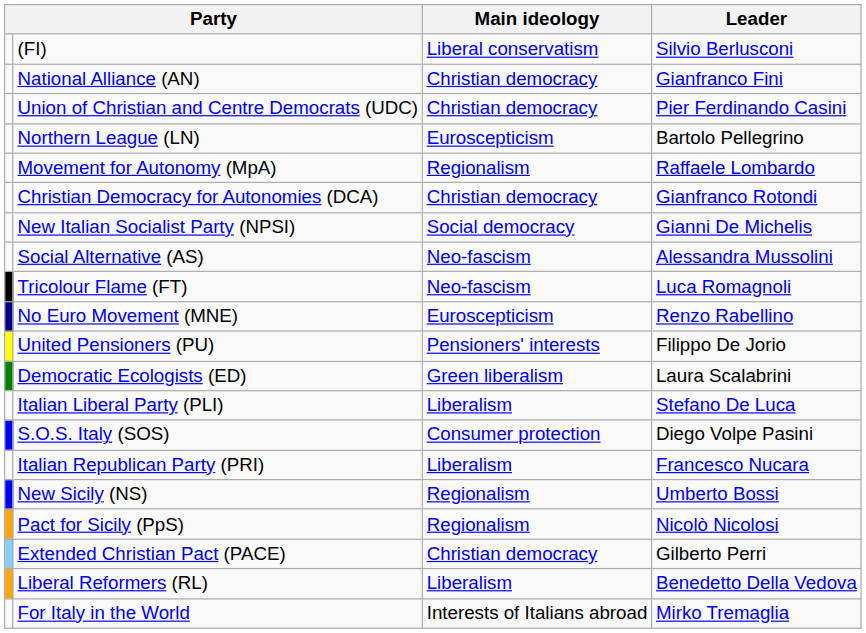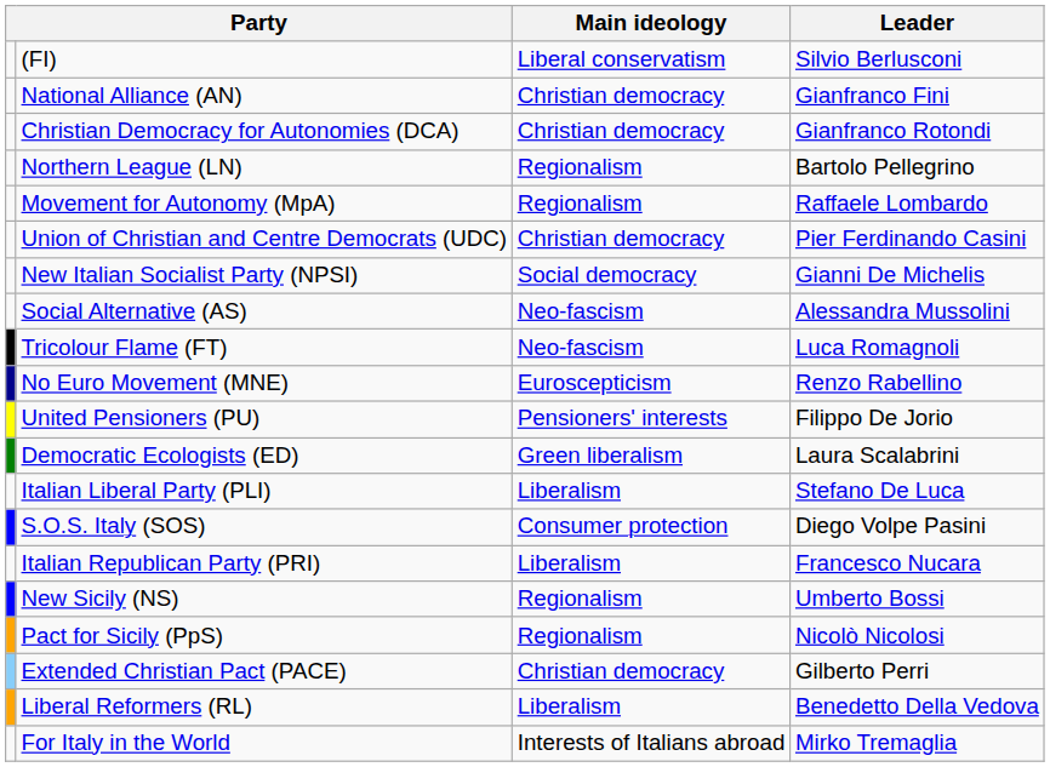rows swapped: Union of Christian and Centre Democrats (UDC) <-> Christian Democracy for Autonomies (DCA)
Northern League (LN) | Main ideology: Euroscepticism -> Regionalism
